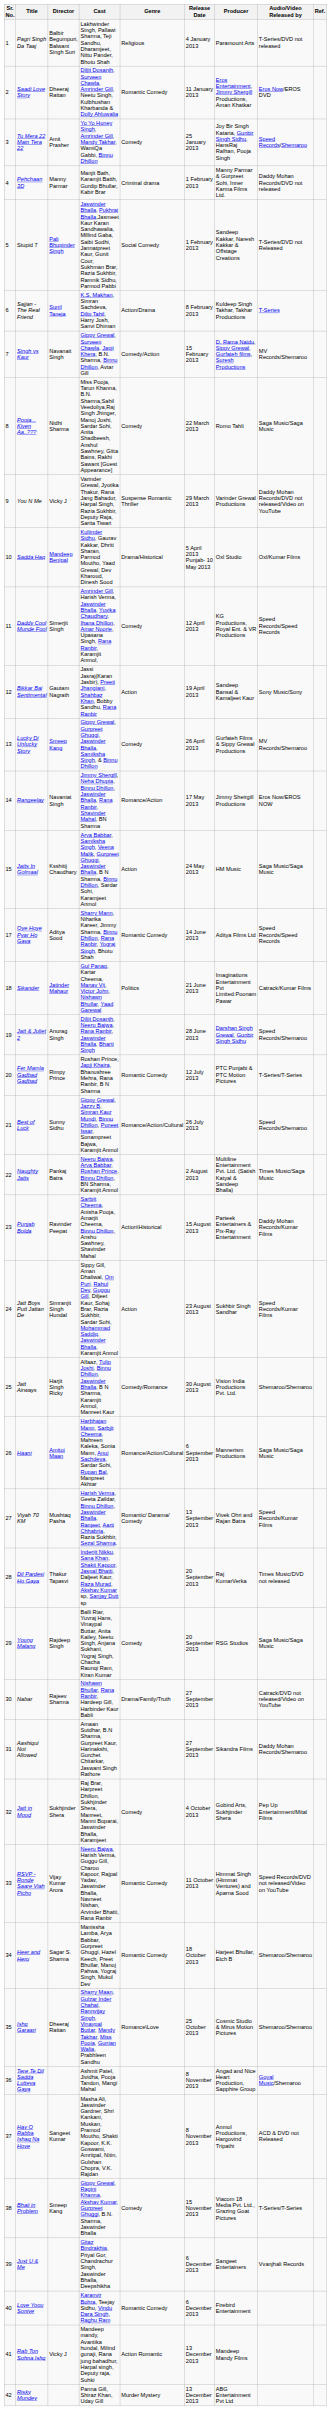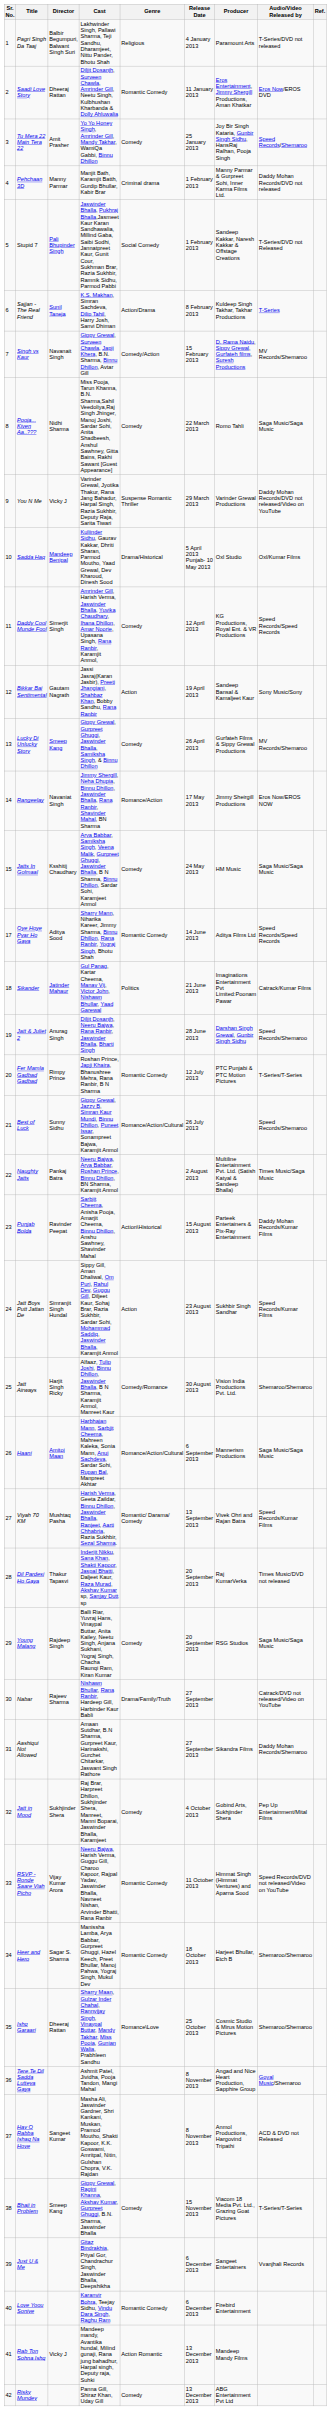Jatts In Golmaal | Genre: Action -> Comedy
Risky Mundey | Genre: Murder Mystery -> Comedy
